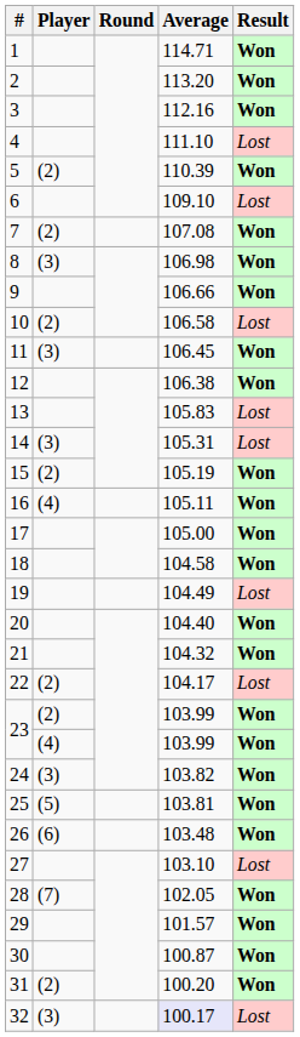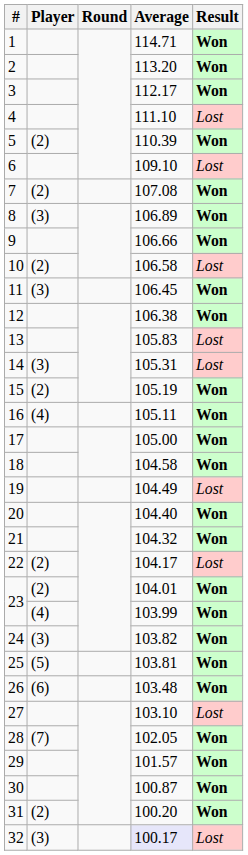3 | Average: 112.16 -> 112.17
8 | Average: 106.98 -> 106.89
23 / (2) | Average: 103.99 -> 104.01
